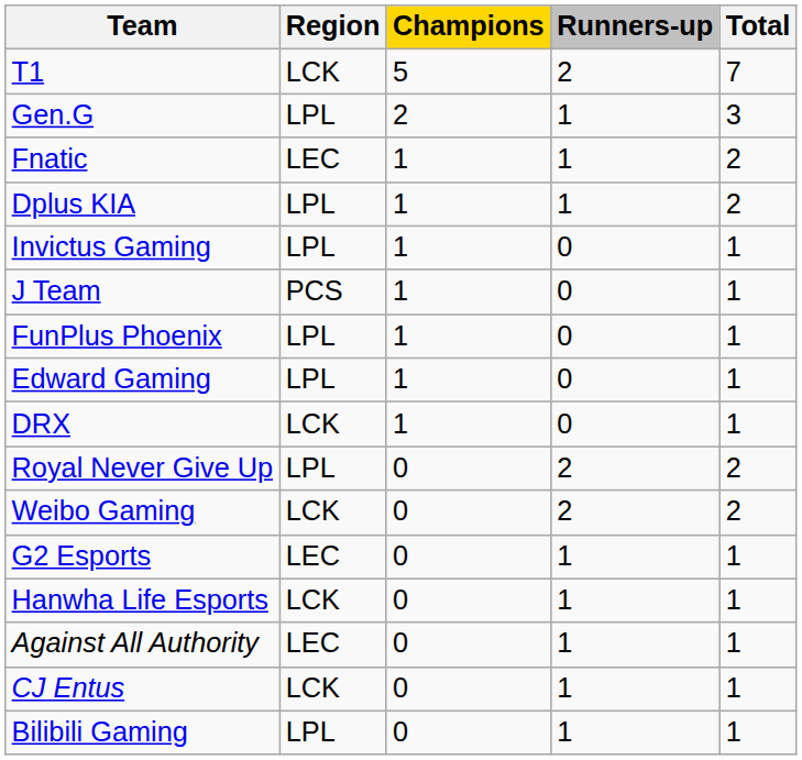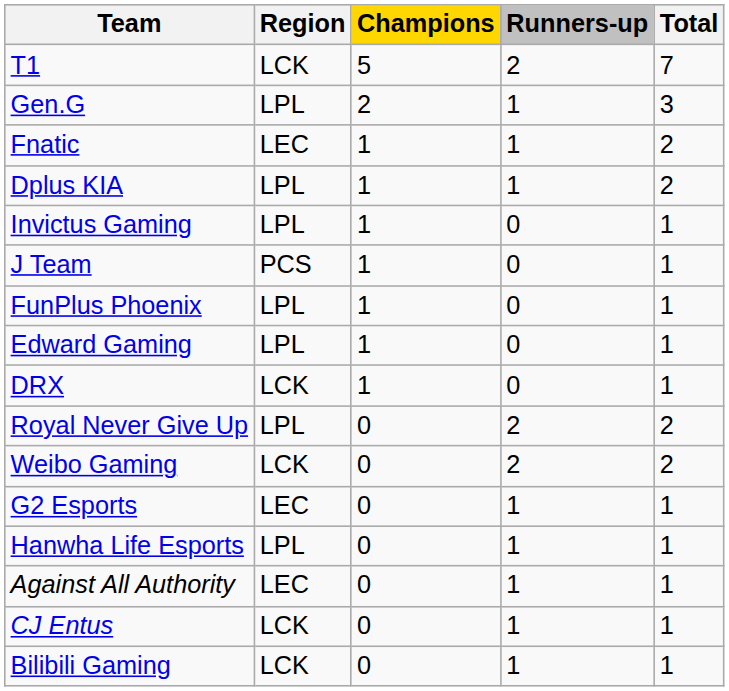Hanwha Life Esports | Region: LCK -> LPL
Bilibili Gaming | Region: LPL -> LCK
